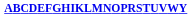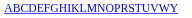row 1 | column 1: bold -> normal
